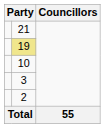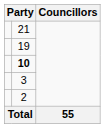19 | column 2: khaki background -> no background
10 | column 2: normal -> bold
